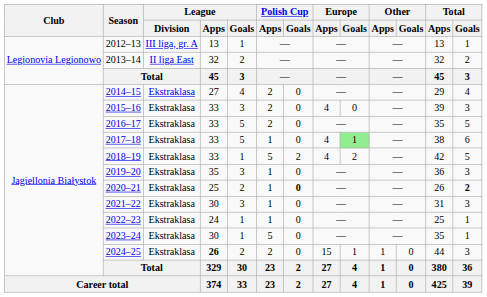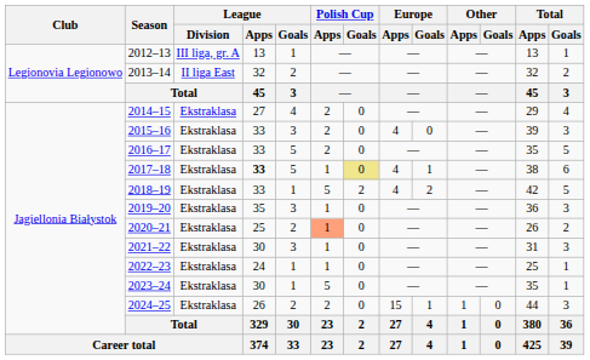2017–18 | League / Apps: normal -> bold
2017–18 | Polish Cup / Goals: no background -> khaki background
2017–18 | Europe / Goals: lightgreen background -> no background
2020–21 | Polish Cup / Apps: no background -> lightsalmon background
2020–21 | Polish Cup / Goals: bold -> normal
2020–21 | Total / Goals: bold -> normal
2024–25 | League / Apps: bold -> normal
